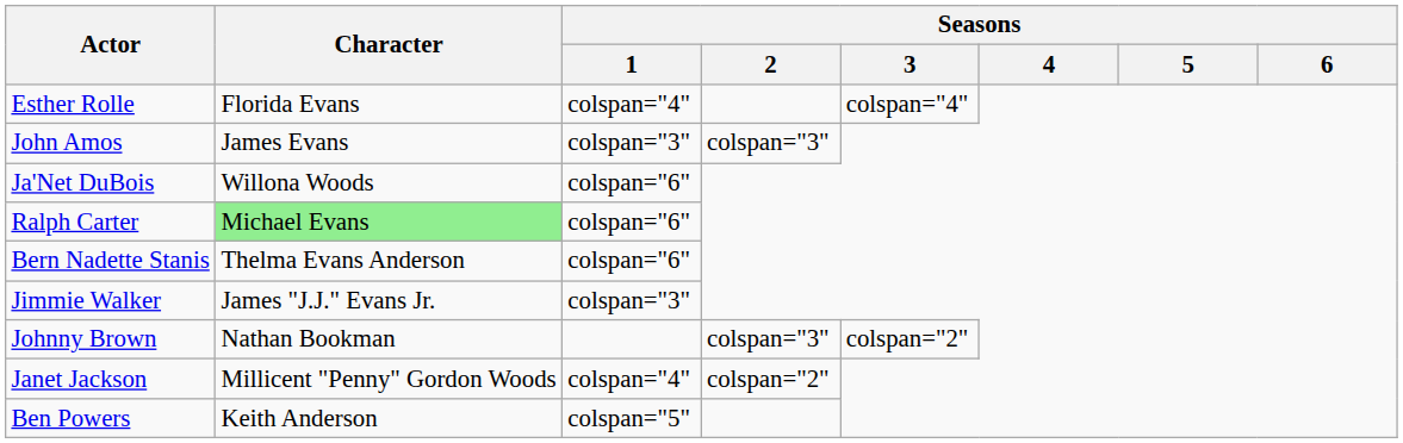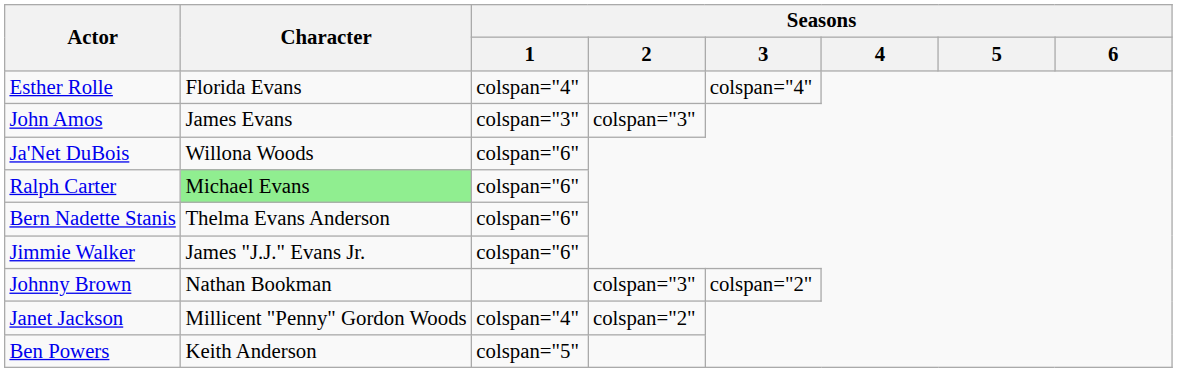Jimmie Walker | Seasons / 1: colspan="3" -> colspan="6"
